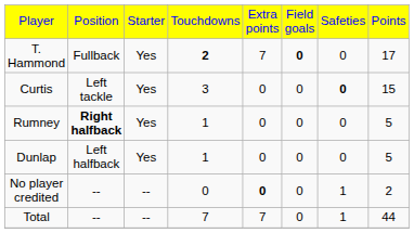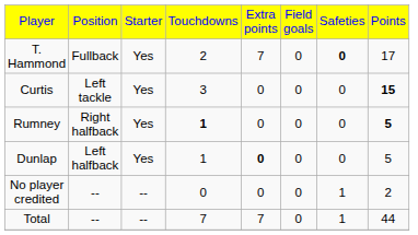T. Hammond | column 4: bold -> normal
T. Hammond | column 6: bold -> normal
T. Hammond | column 7: normal -> bold
Curtis | column 7: bold -> normal
Curtis | column 8: normal -> bold
Rumney | column 2: bold -> normal
Rumney | column 4: normal -> bold
Rumney | column 8: normal -> bold
Dunlap | column 5: normal -> bold
No player credited | column 5: bold -> normal
